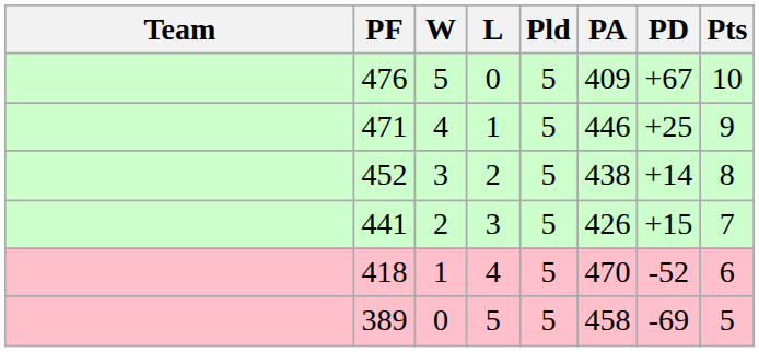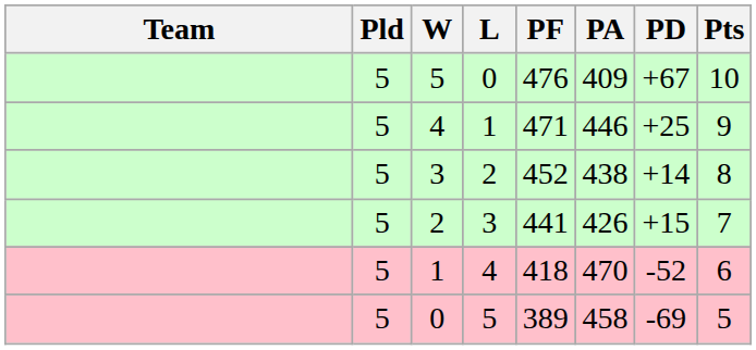columns swapped: Pld <-> PF
